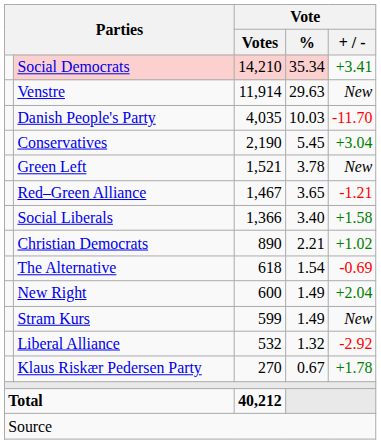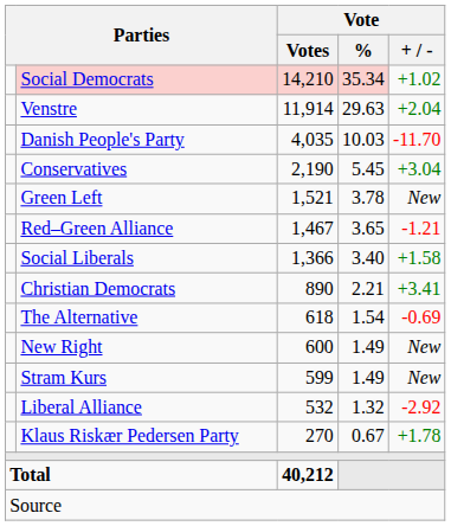Social Democrats | Vote / + / -: +3.41 -> +1.02
Venstre | Vote / + / -: New -> +2.04
Christian Democrats | Vote / + / -: +1.02 -> +3.41
New Right | Vote / + / -: +2.04 -> New
